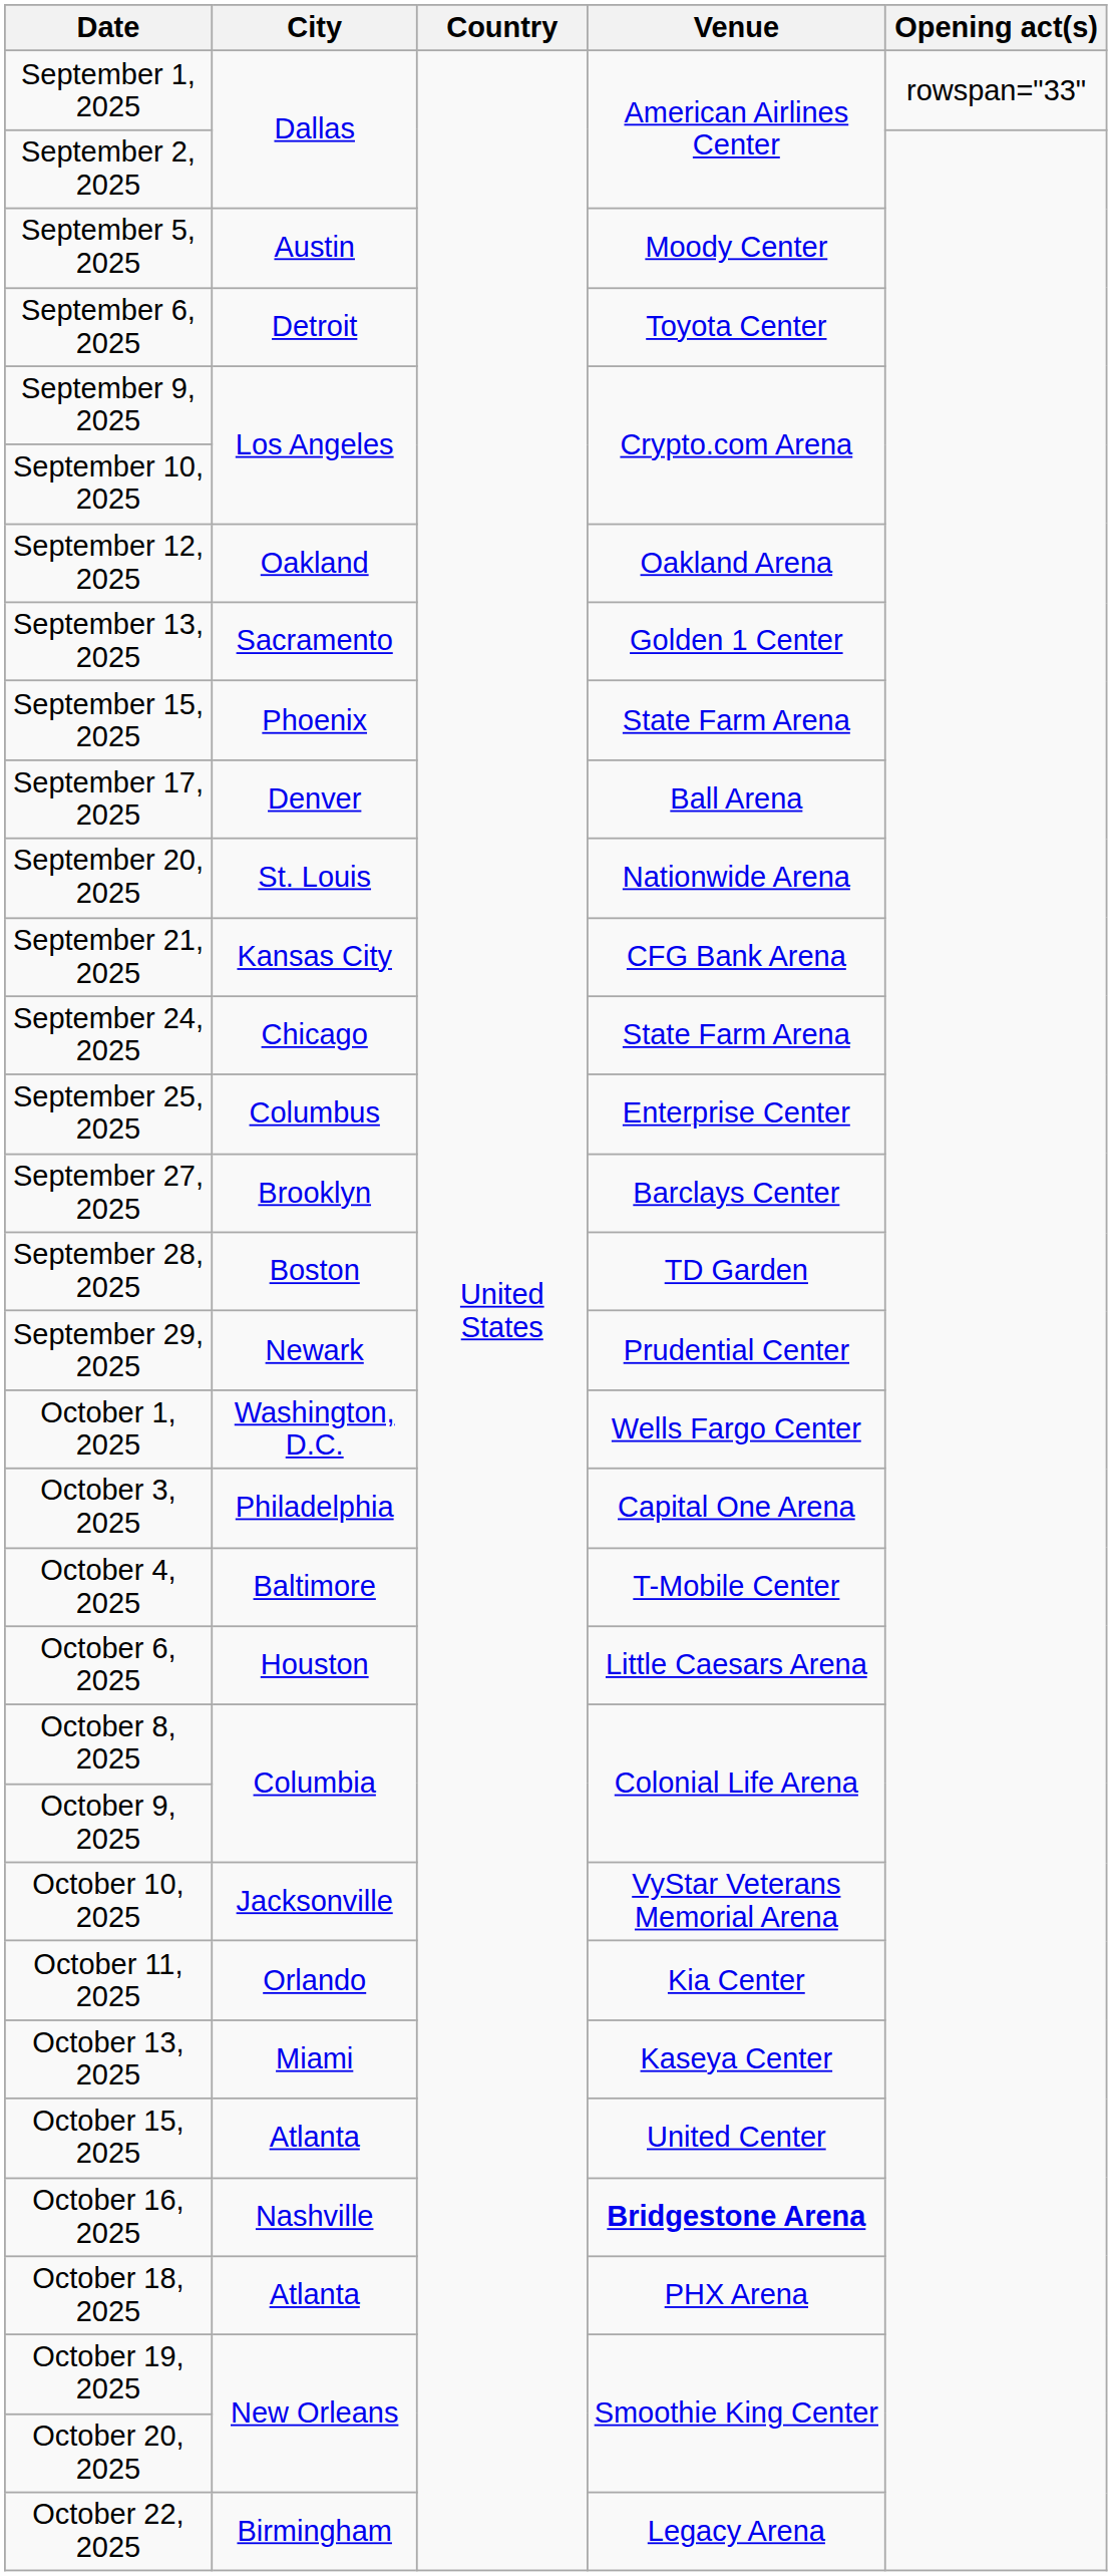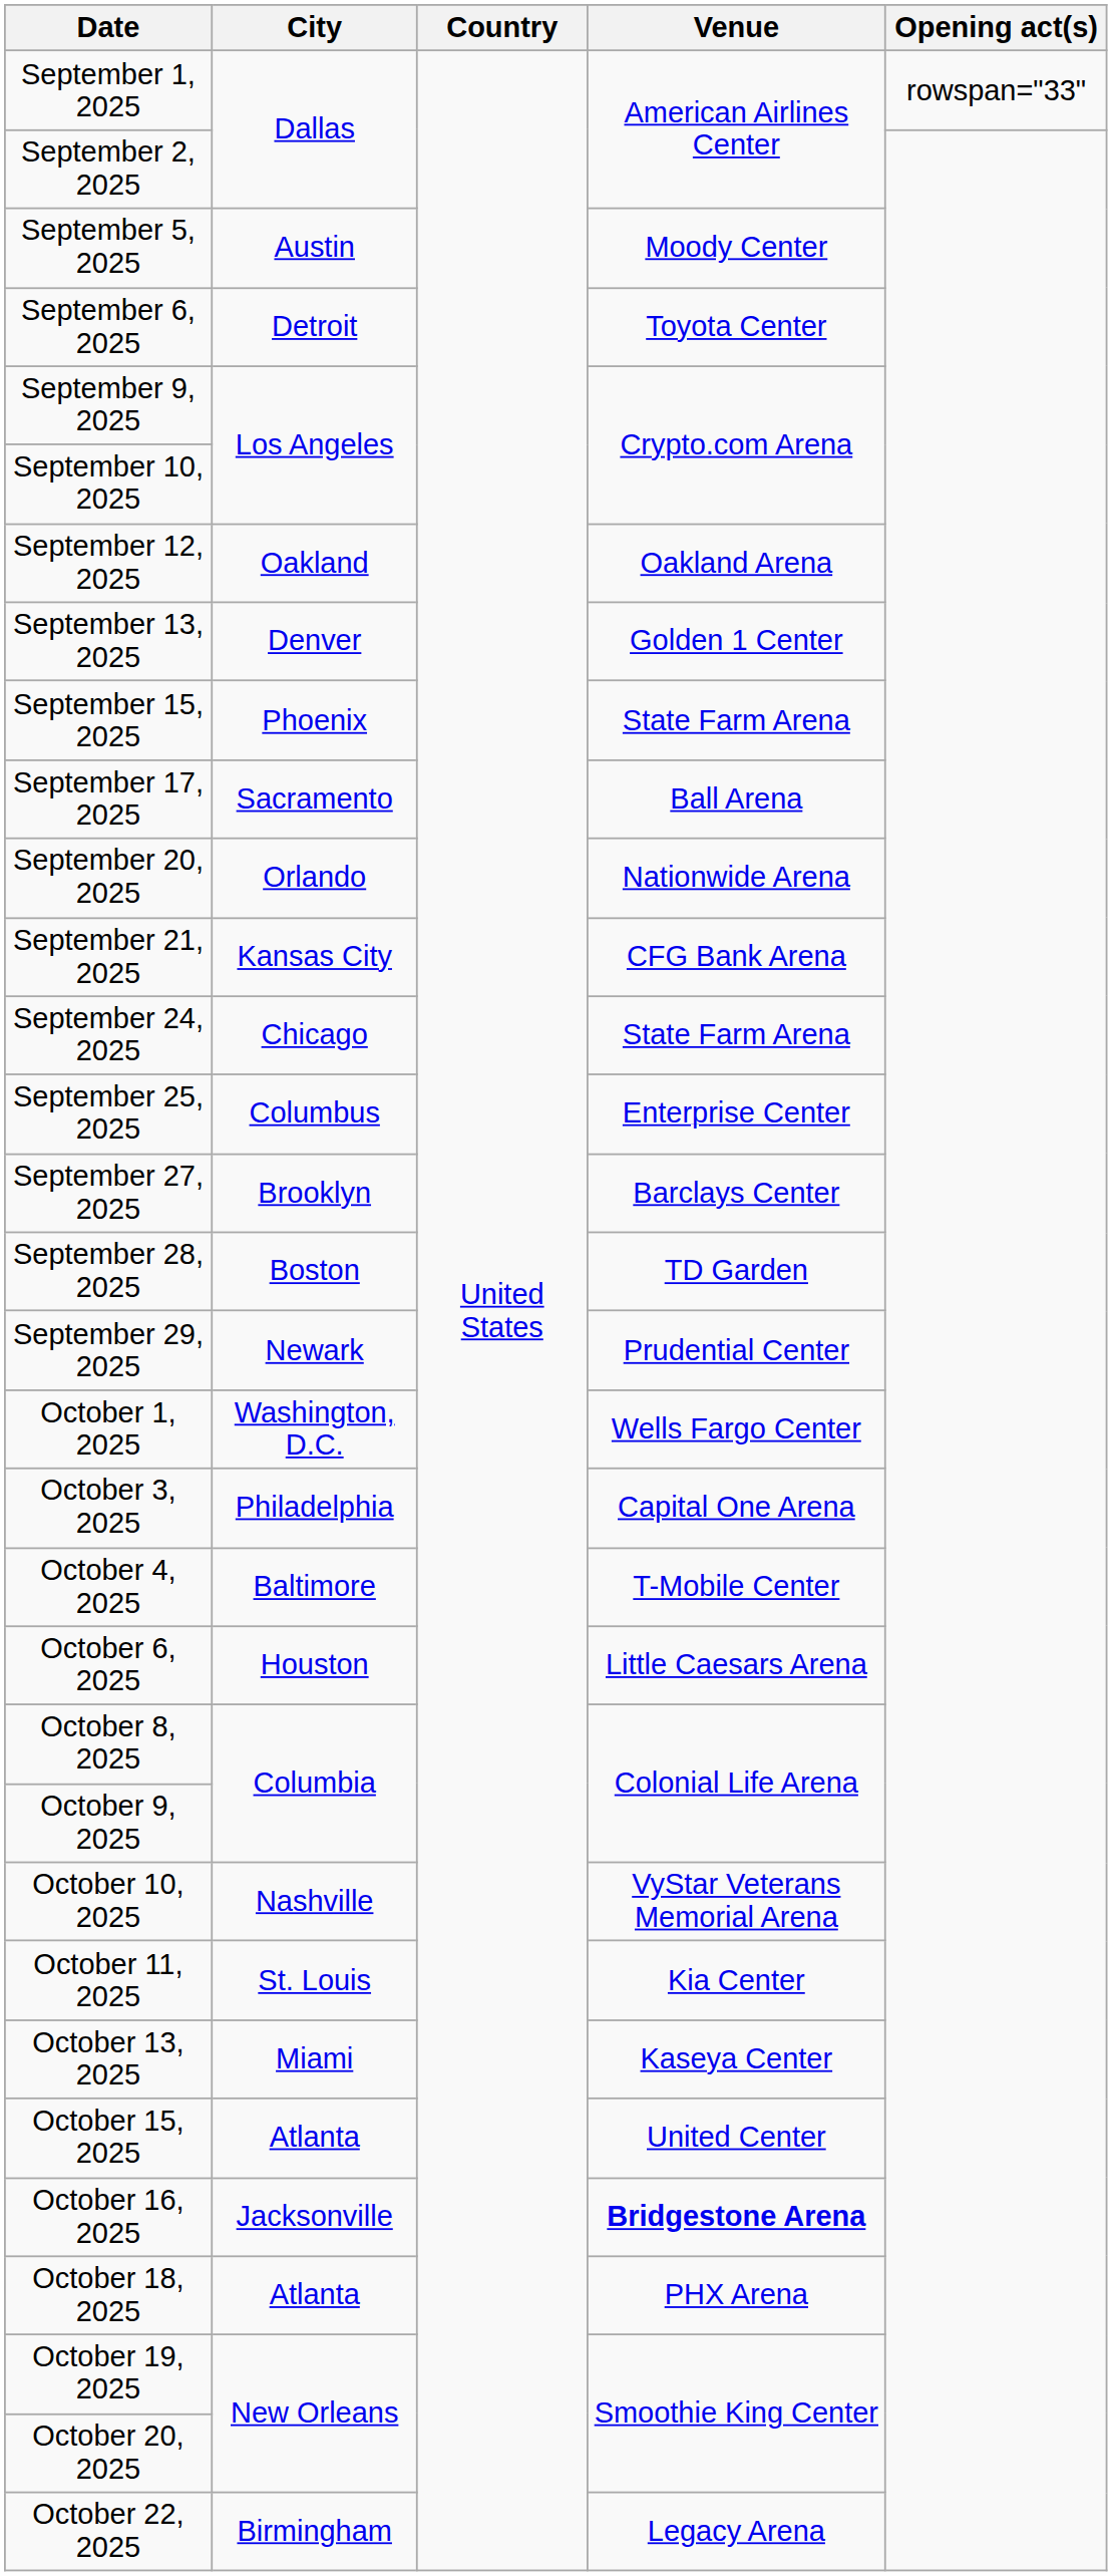September 13, 2025 | City: Sacramento -> Denver
September 17, 2025 | City: Denver -> Sacramento
September 20, 2025 | City: St. Louis -> Orlando
October 10, 2025 | City: Jacksonville -> Nashville
October 11, 2025 | City: Orlando -> St. Louis
October 16, 2025 | City: Nashville -> Jacksonville
